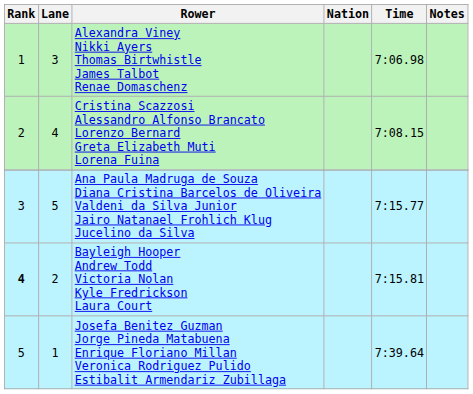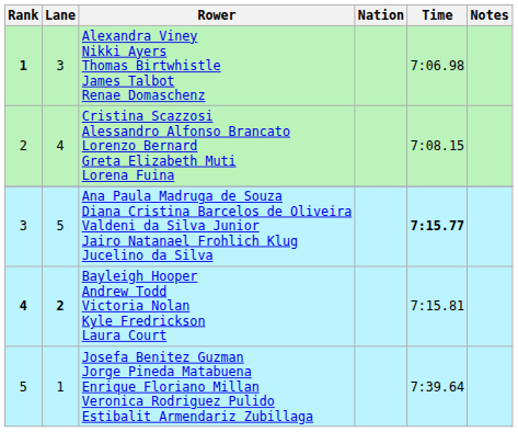row 2 | Rank: normal -> bold
row 4 | Time: normal -> bold
row 5 | Lane: normal -> bold
